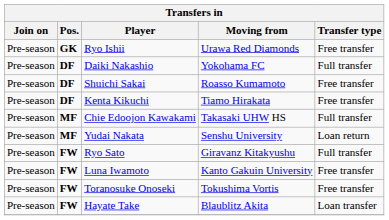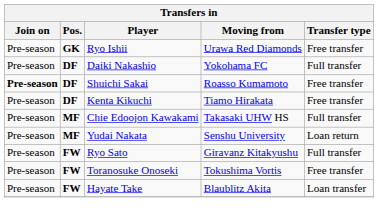Shuichi Sakai | Join on: normal -> bold
- row: Pre-season | FW | Luna Iwamoto | Kanto Gakuin University | Free transfer
